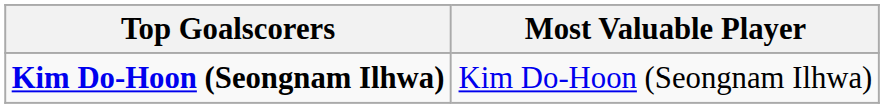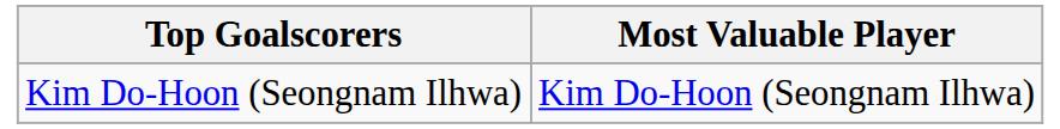row 2 | Top Goalscorers: bold -> normal
